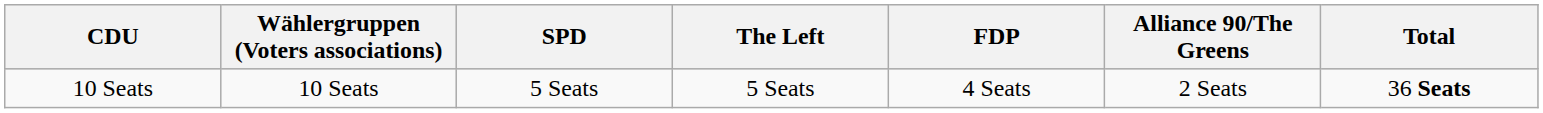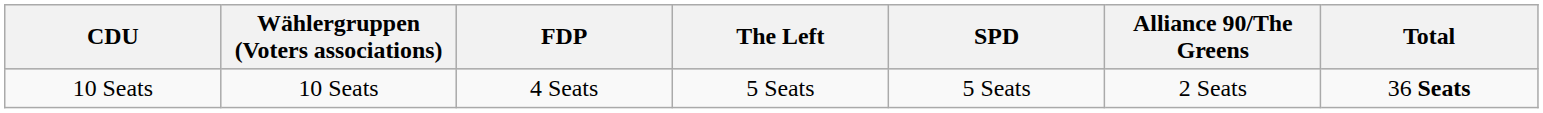columns swapped: SPD <-> FDP
